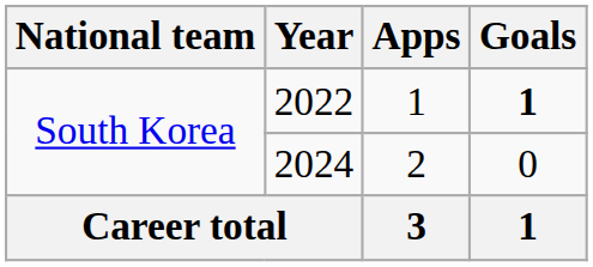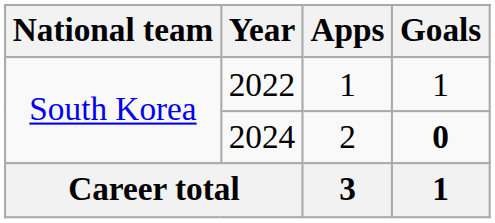2022 | Goals: bold -> normal
2024 | Goals: normal -> bold
